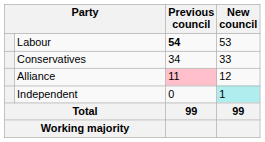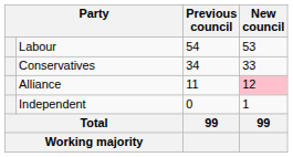Labour | Previous council: bold -> normal
Alliance | Previous council: pink background -> no background
Alliance | New council: no background -> pink background
Independent | New council: paleturquoise background -> no background
